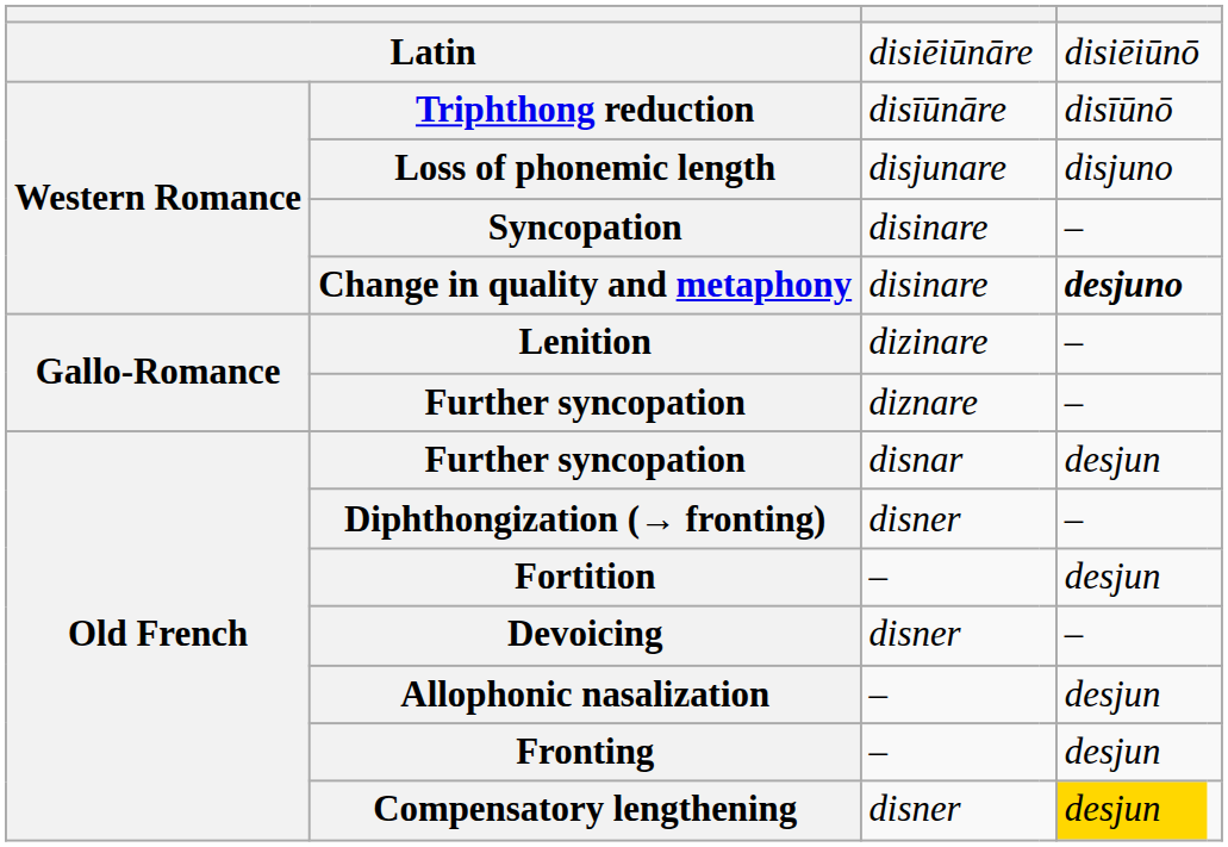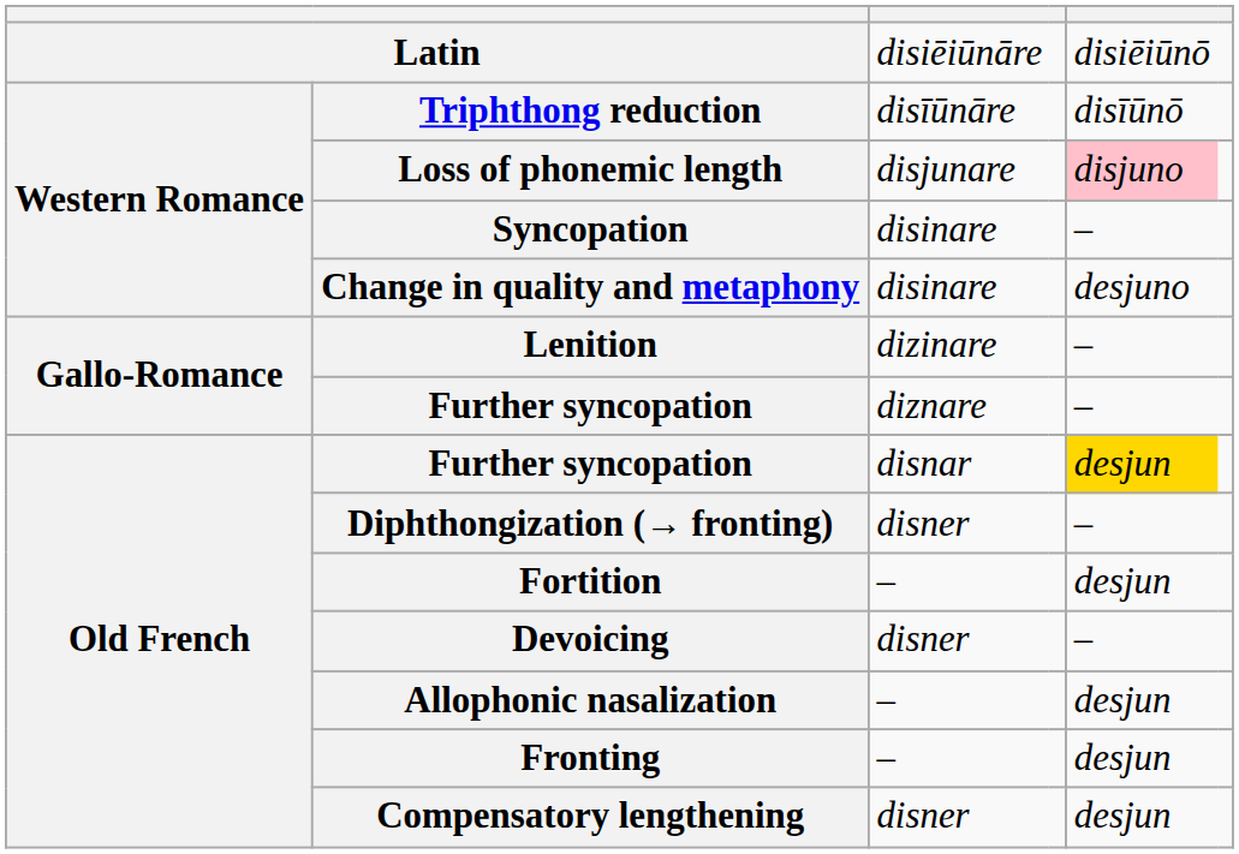Loss of phonemic length | column 5: no background -> pink background
Change in quality and metaphony | column 5: bold -> normal
Further syncopation / disnar | column 5: no background -> gold background
Compensatory lengthening | column 5: gold background -> no background
